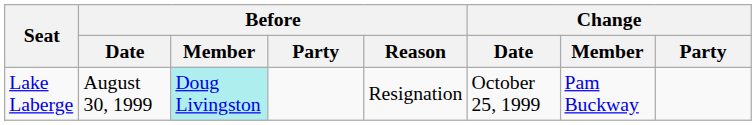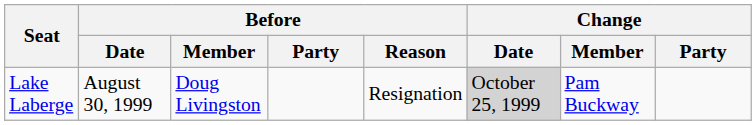Lake Laberge | Before / Member: paleturquoise background -> no background
Lake Laberge | Change / Date: no background -> lightgrey background
